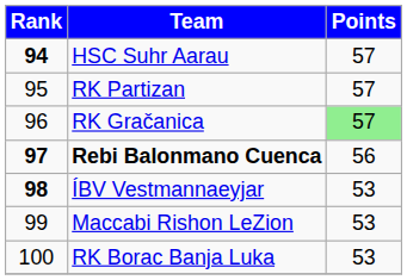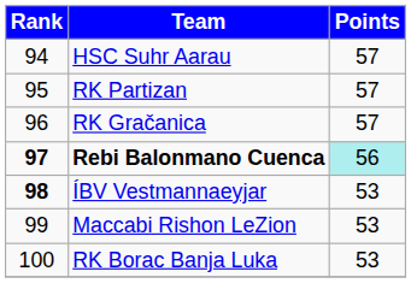HSC Suhr Aarau | Rank: bold -> normal
RK Gračanica | Points: lightgreen background -> no background
Rebi Balonmano Cuenca | Points: no background -> paleturquoise background
